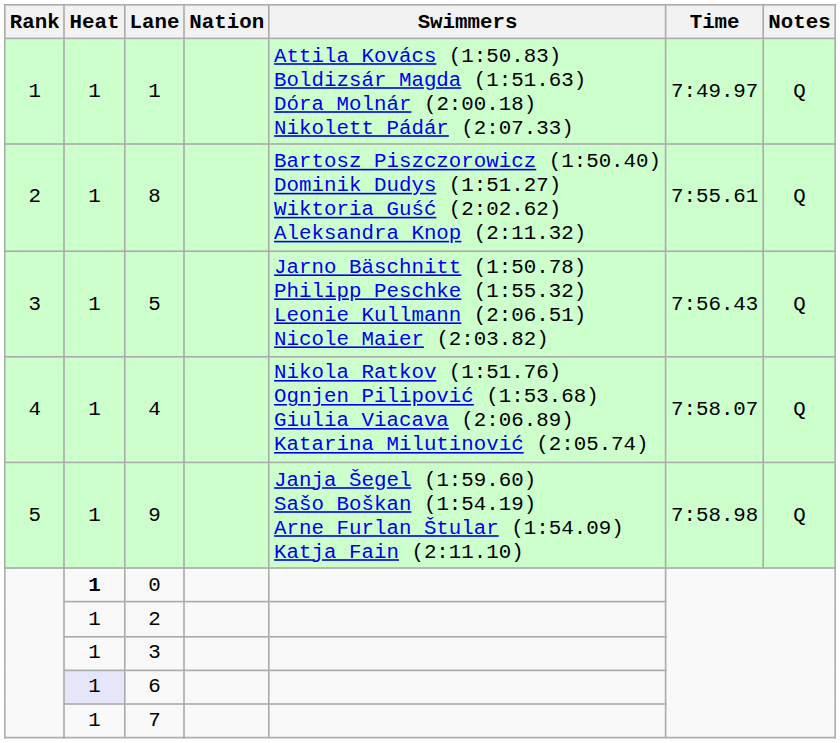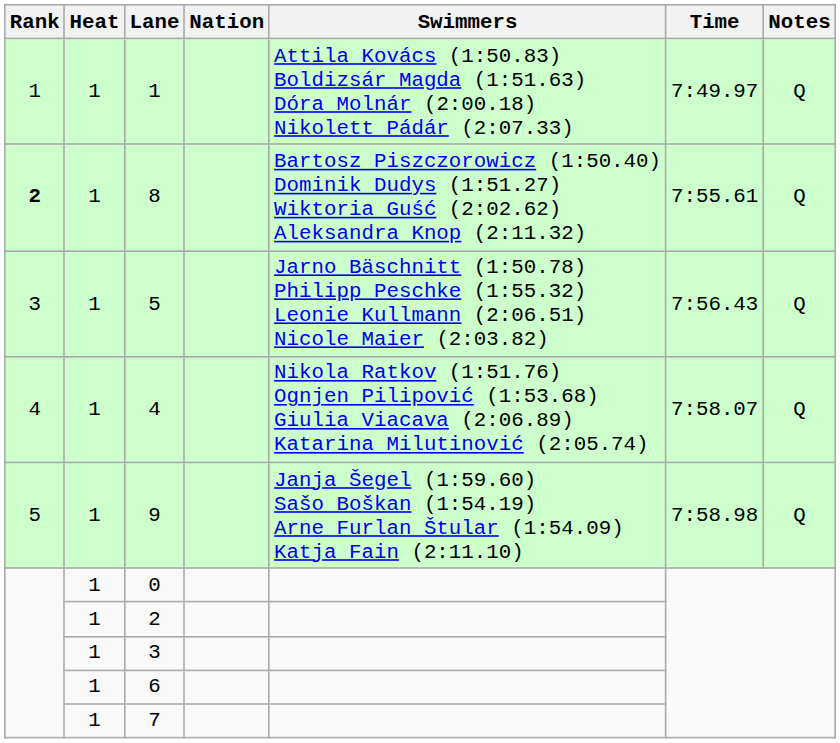8 | Rank: normal -> bold
0 | Heat: bold -> normal
6 | Heat: lavender background -> no background
